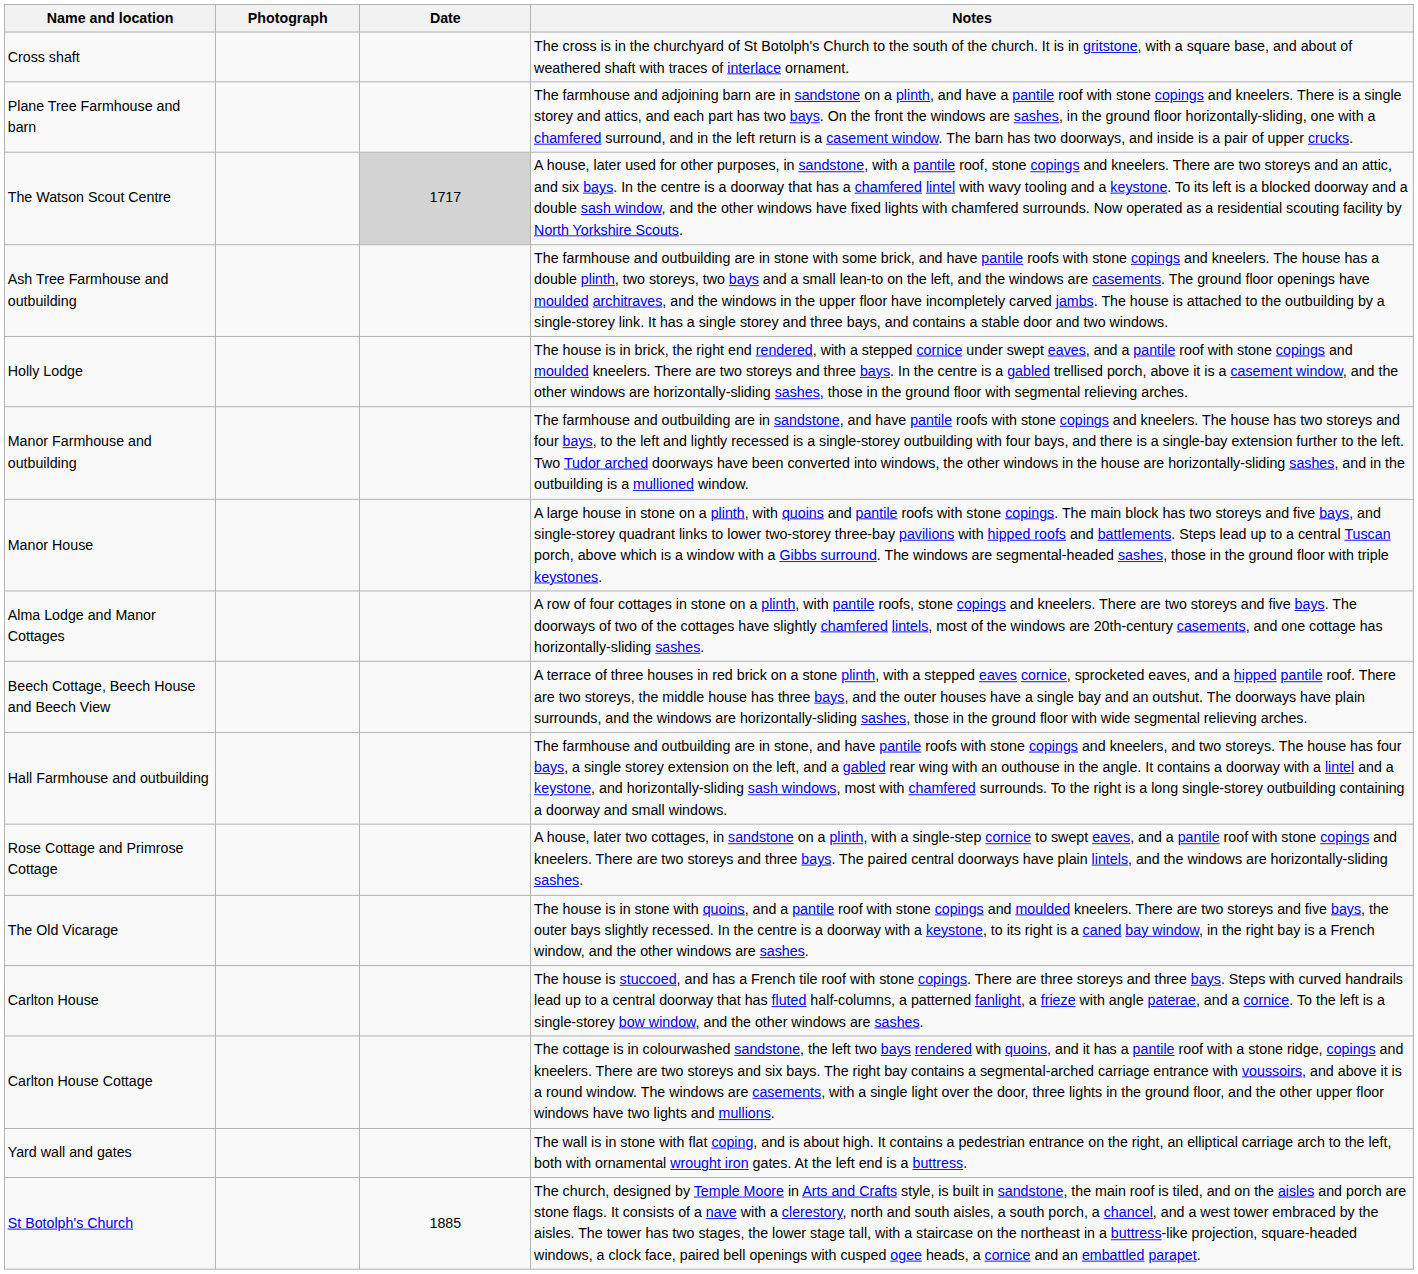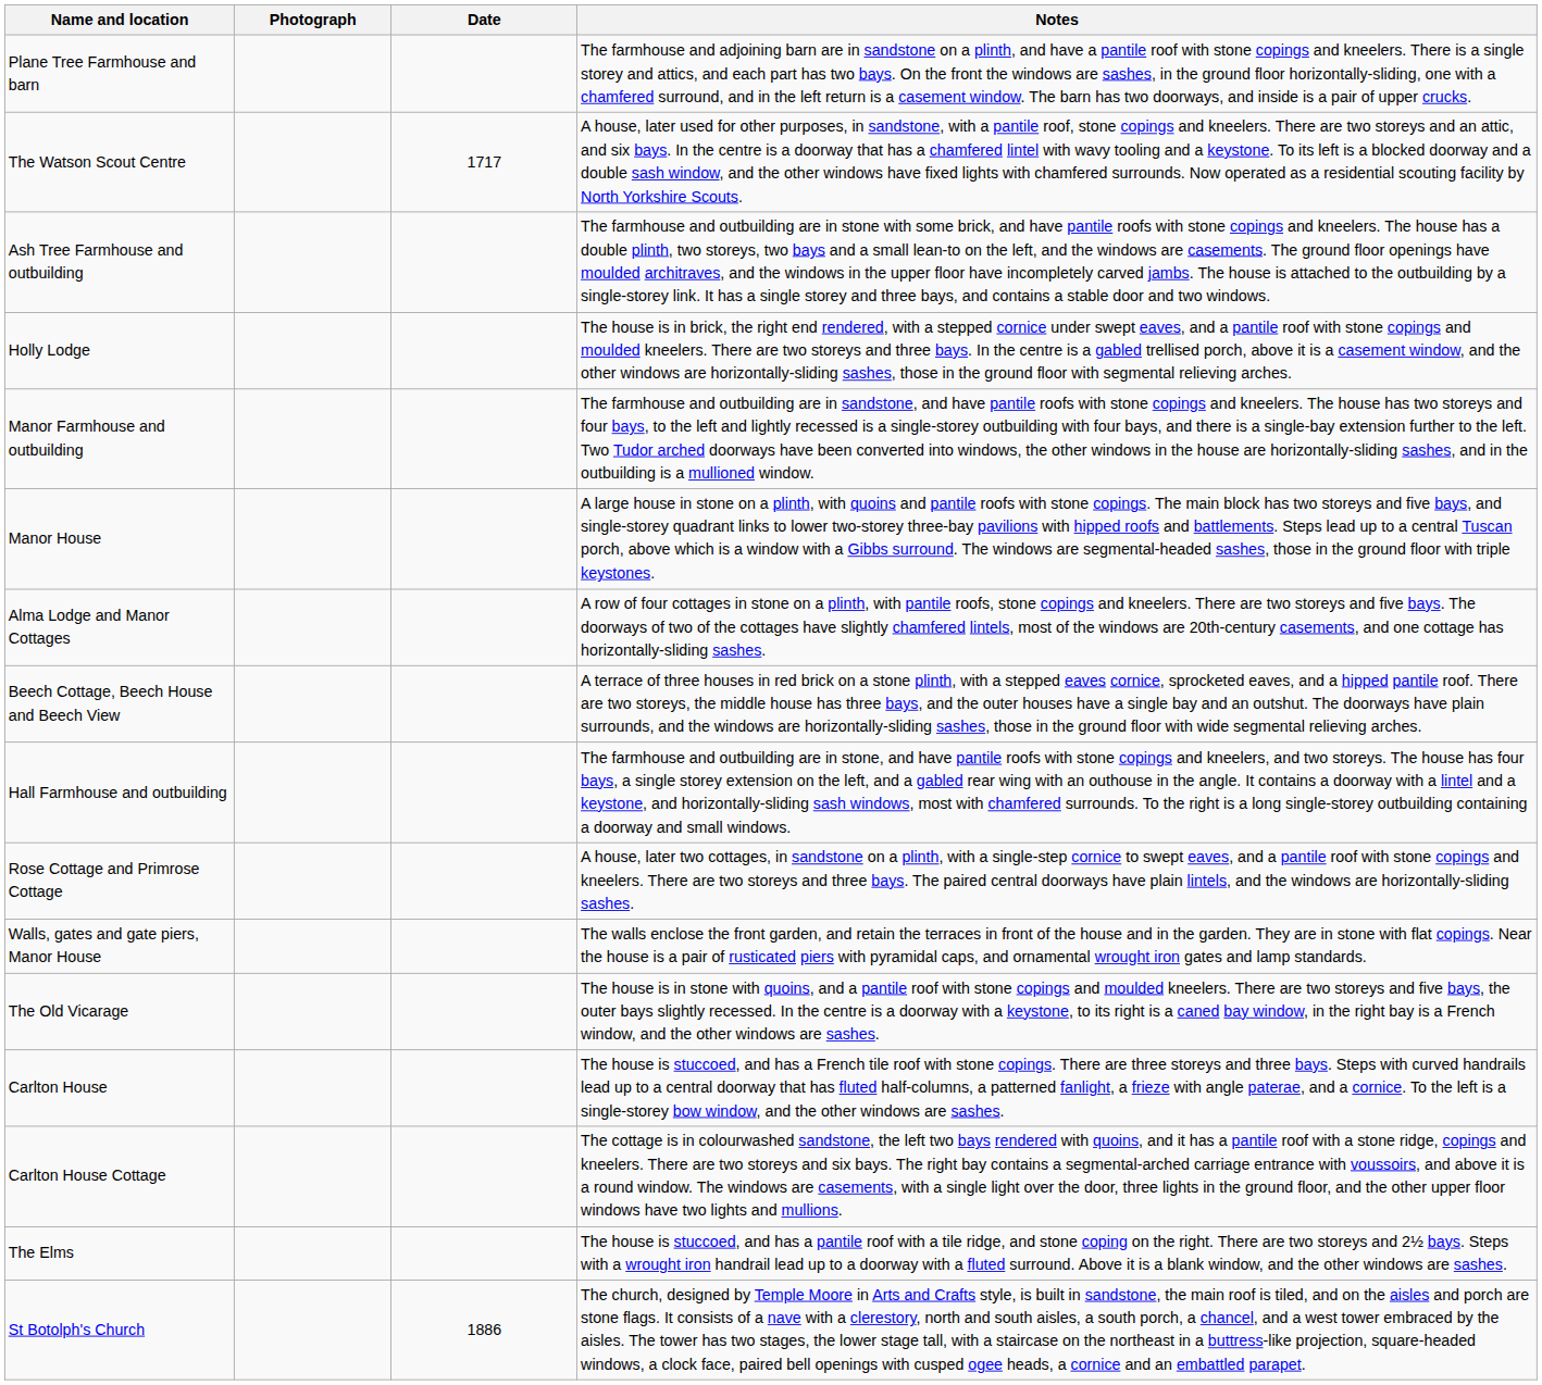- row: Cross shaft | The cross is in the churchyard of St Botolph's Church to the south of the church. It is in gritstone, with a square base, and about of weathered shaft with traces of interlace ornament.
The Watson Scout Centre | Date: lightgrey background -> no background
+ row: Walls, gates and gate piers, Manor House | The walls enclose the front garden, and retain the terraces in front of the house and in the garden. They are in stone with flat copings. Near the house is a pair of rusticated piers with pyramidal caps, and ornamental wrought iron gates and lamp standards.
+ row: The Elms | The house is stuccoed, and has a pantile roof with a tile ridge, and stone coping on the right. There are two storeys and 2½ bays. Steps with a wrought iron handrail lead up to a doorway with a fluted surround. Above it is a blank window, and the other windows are sashes.
- row: Yard wall and gates | The wall is in stone with flat coping, and is about high. It contains a pedestrian entrance on the right, an elliptical carriage arch to the left, both with ornamental wrought iron gates. At the left end is a buttress.
St Botolph's Church | Date: 1885 -> 1886
